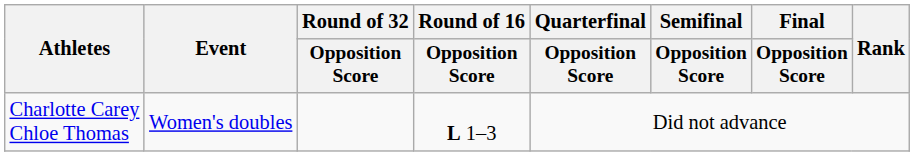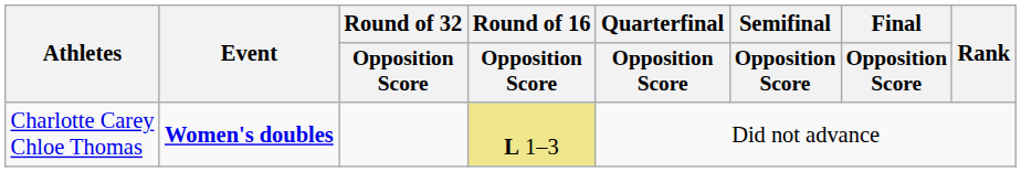Charlotte Carey Chloe Thomas | Event: normal -> bold
Charlotte Carey Chloe Thomas | Round of 16 / Opposition Score: no background -> khaki background
